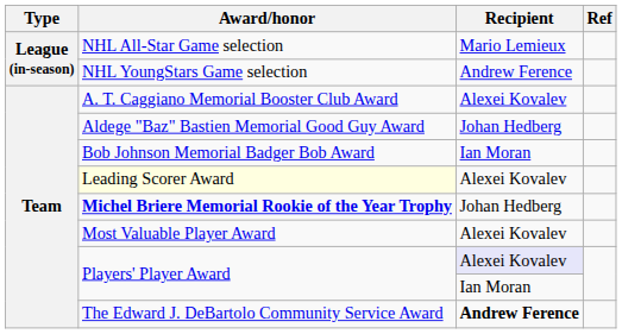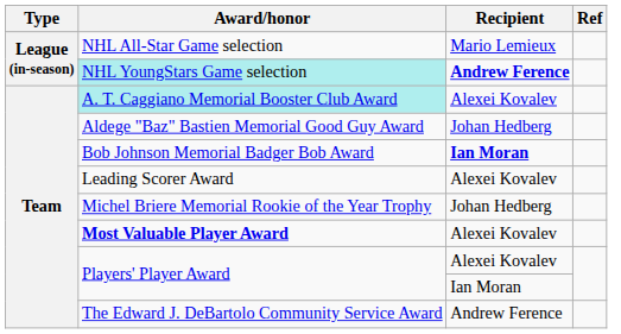NHL YoungStars Game selection | Award/honor: no background -> paleturquoise background
NHL YoungStars Game selection | Recipient: normal -> bold
A. T. Caggiano Memorial Booster Club Award | Award/honor: no background -> paleturquoise background
Bob Johnson Memorial Badger Bob Award | Recipient: normal -> bold
Leading Scorer Award | Award/honor: lightyellow background -> no background
Michel Briere Memorial Rookie of the Year Trophy | Award/honor: bold -> normal
Most Valuable Player Award | Award/honor: normal -> bold
Players' Player Award / Alexei Kovalev | Recipient: lavender background -> no background
The Edward J. DeBartolo Community Service Award | Recipient: bold -> normal
